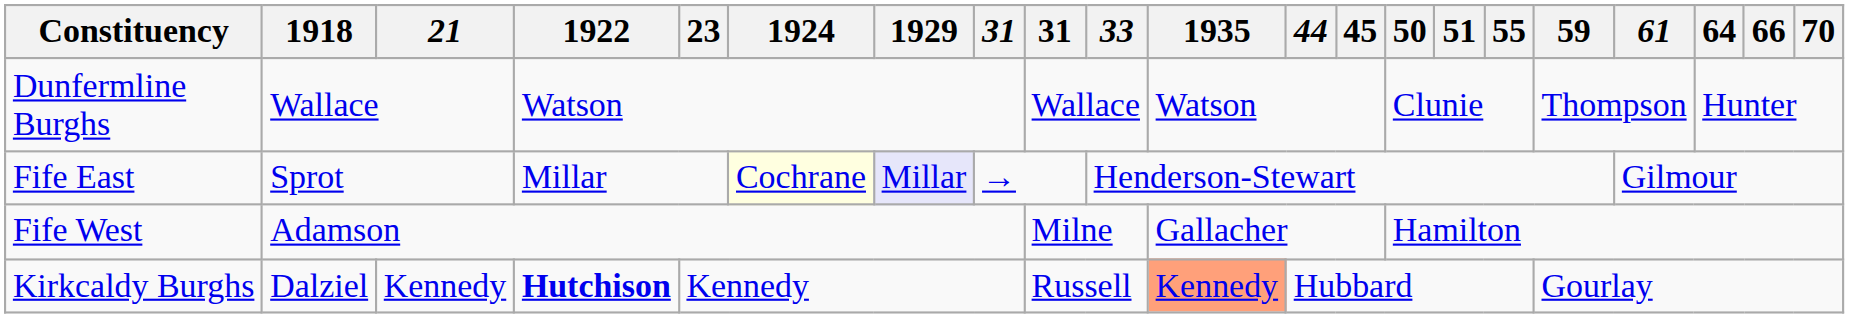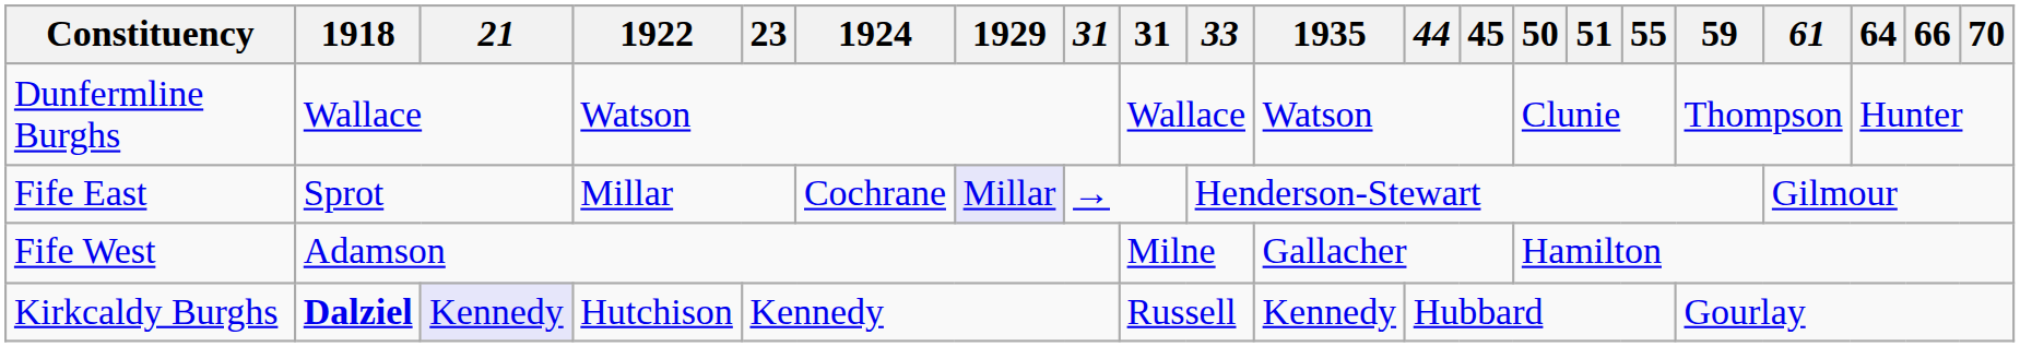Fife East | 1924: lightyellow background -> no background
Kirkcaldy Burghs | 1918: normal -> bold
Kirkcaldy Burghs | 21: no background -> lavender background
Kirkcaldy Burghs | 1922: bold -> normal
Kirkcaldy Burghs | 1935: lightsalmon background -> no background
